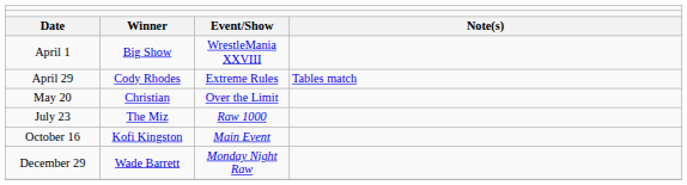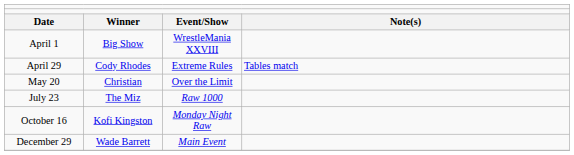October 16 | column 3: Main Event -> Monday Night Raw
December 29 | column 3: Monday Night Raw -> Main Event
